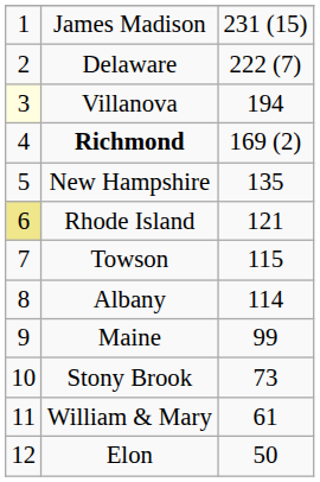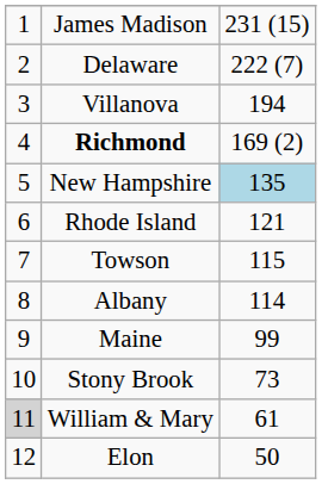Villanova | column 1: lightyellow background -> no background
New Hampshire | column 3: no background -> lightblue background
Rhode Island | column 1: khaki background -> no background
William & Mary | column 1: no background -> lightgrey background
